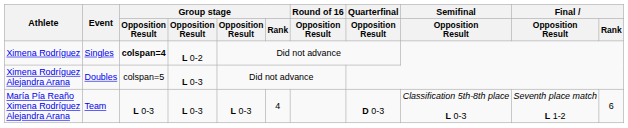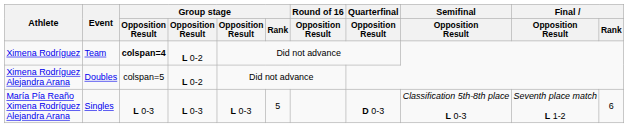Ximena Rodríguez | Event: Singles -> Team
Ximena Rodríguez Alejandra Arana | column 4: L 0-3 -> L 0-2
María Pía Reaño Ximena Rodríguez Alejandra Arana | Event: Team -> Singles
María Pía Reaño Ximena Rodríguez Alejandra Arana | Group stage / Rank: 4 -> 5
